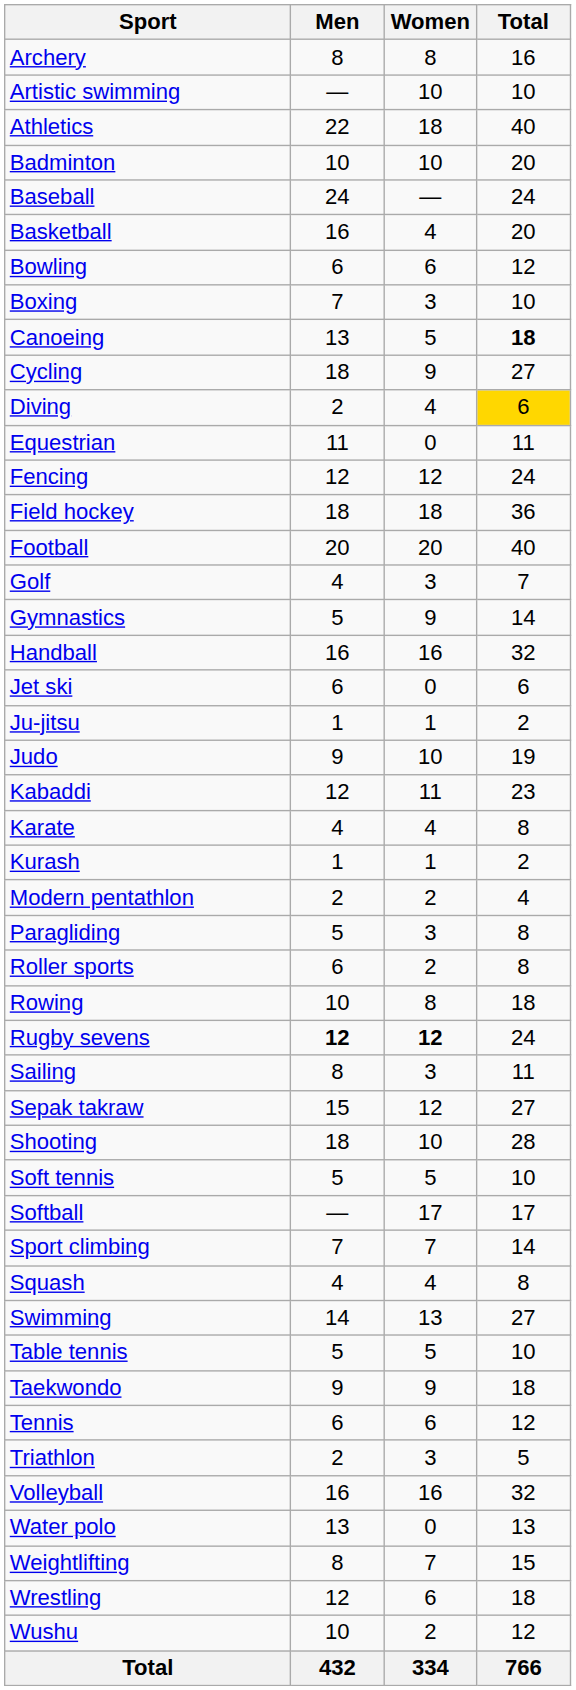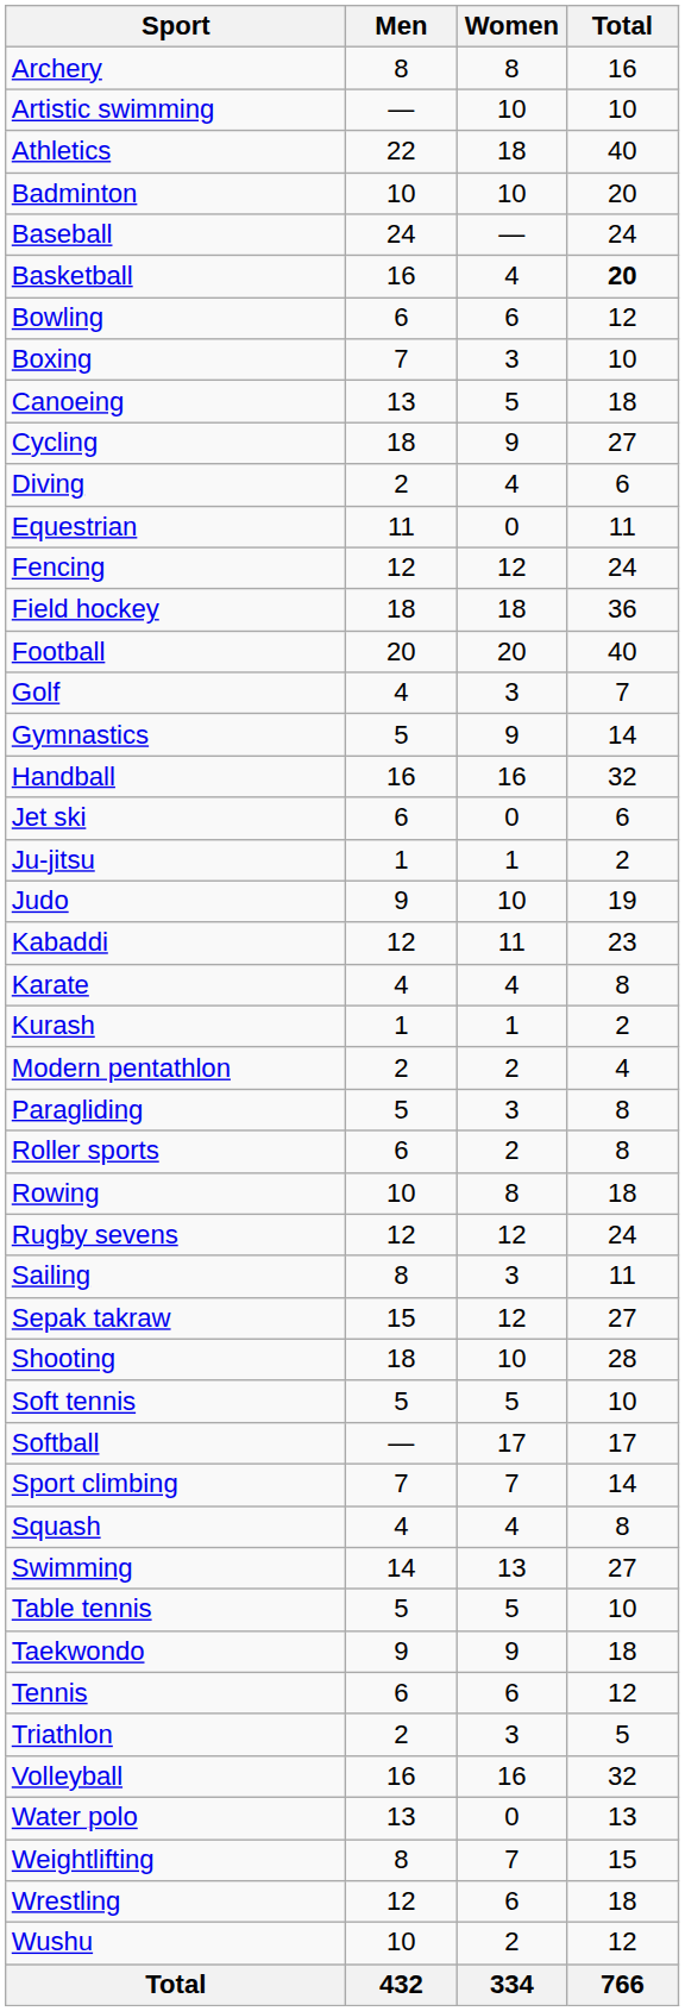Basketball | Total: normal -> bold
Canoeing | Total: bold -> normal
Diving | Total: gold background -> no background
Rugby sevens | Men: bold -> normal
Rugby sevens | Women: bold -> normal
